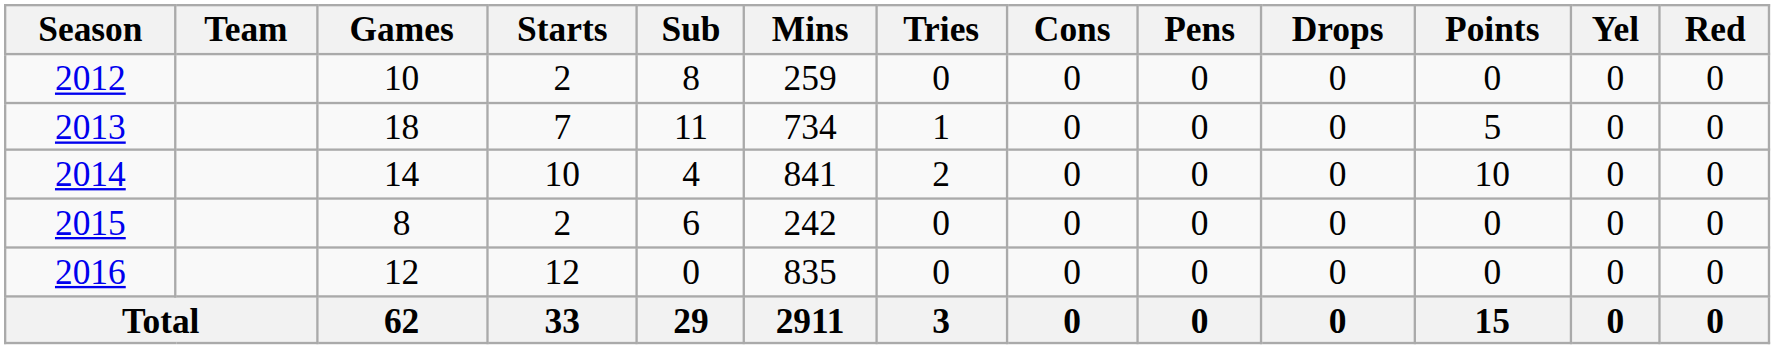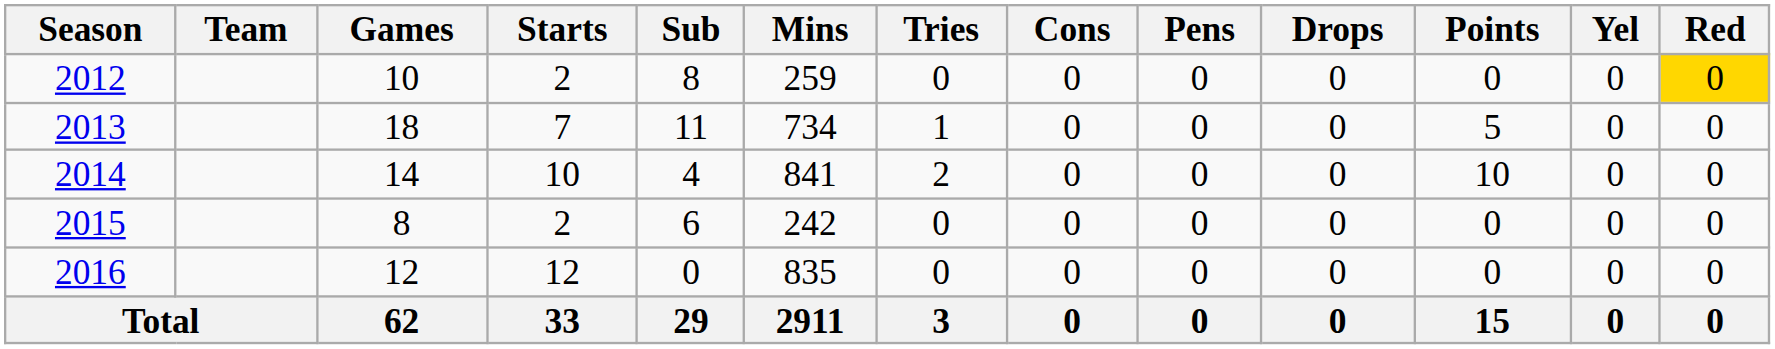2012 | Red: no background -> gold background
